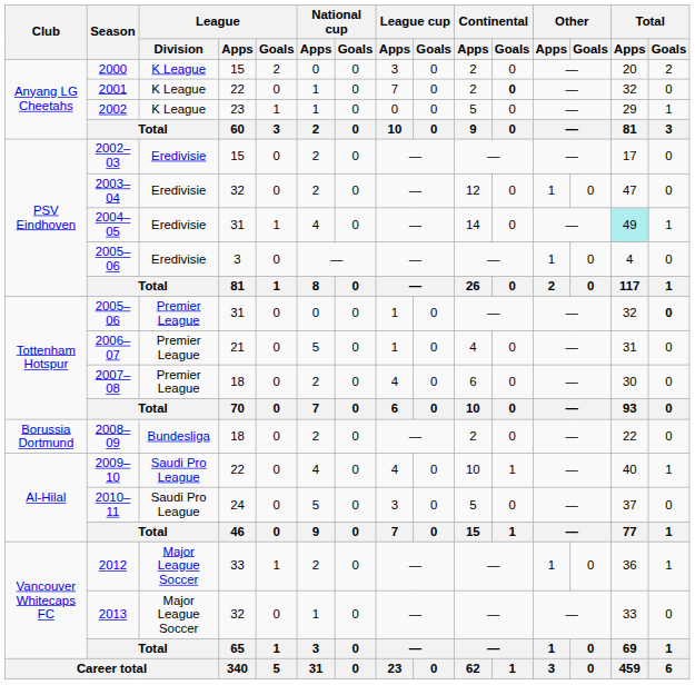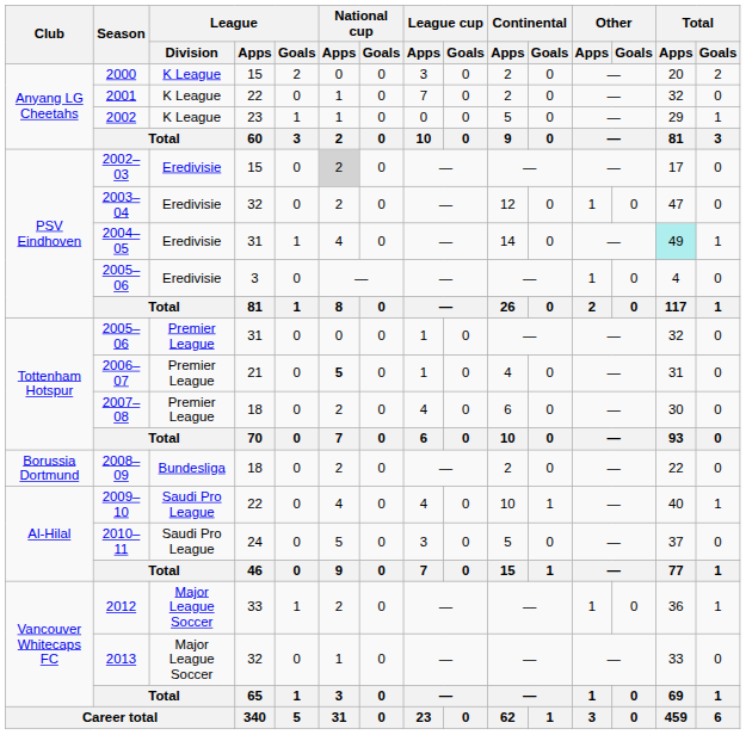2001 | Continental / Goals: bold -> normal
2002–03 | National cup / Apps: no background -> lightgrey background
2005–06 / 31 | Total / Goals: bold -> normal
2006–07 | National cup / Apps: normal -> bold
